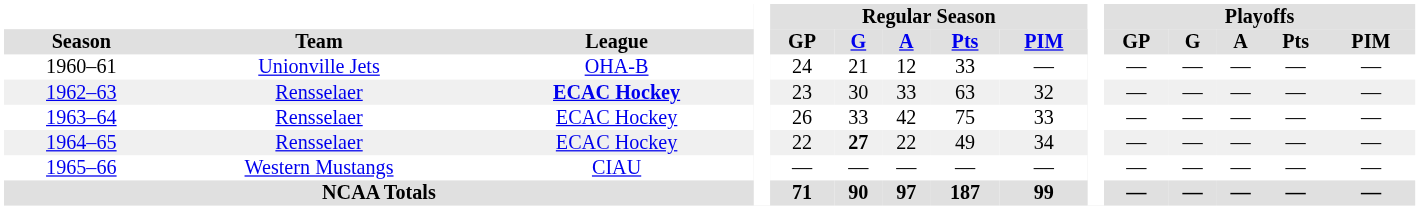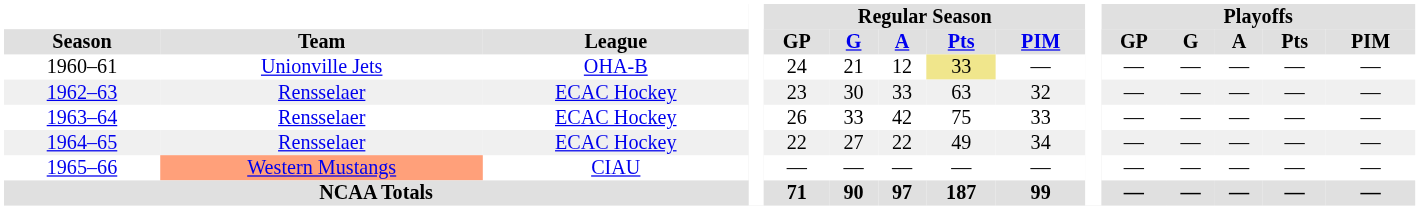1960–61 | Regular Season / Pts: no background -> khaki background
1962–63 | League: bold -> normal
1964–65 | Regular Season / G: bold -> normal
1965–66 | Team: no background -> lightsalmon background
